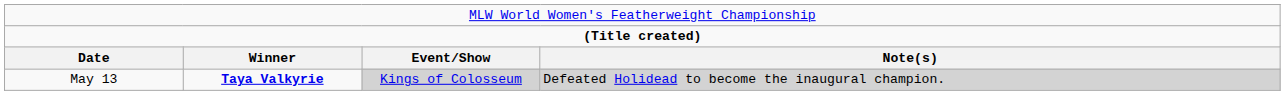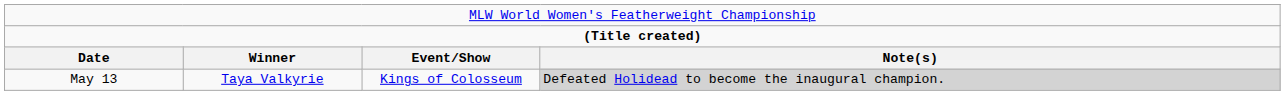May 13 | column 2: bold -> normal
May 13 | column 3: lightgrey background -> no background
